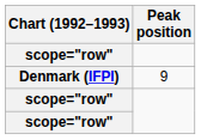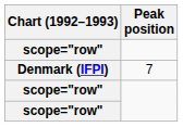Denmark (IFPI) | Peak position: 9 -> 7
